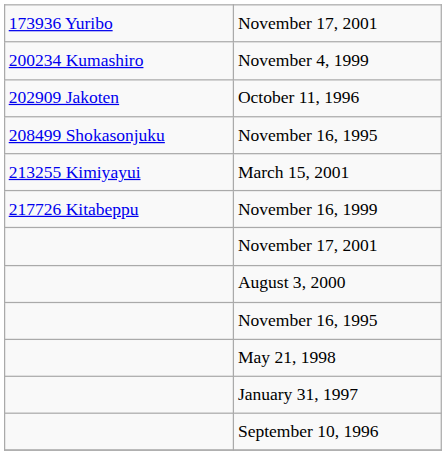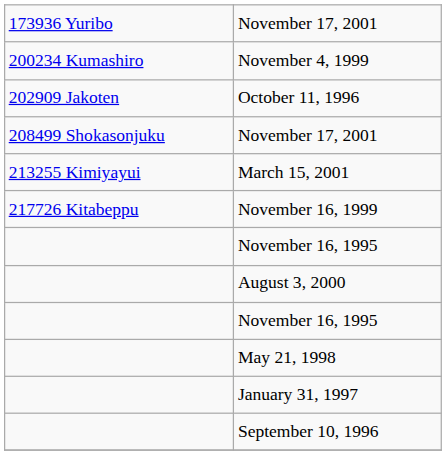row 4 | column 2: November 16, 1995 -> November 17, 2001
row 7 | column 2: November 17, 2001 -> November 16, 1995
